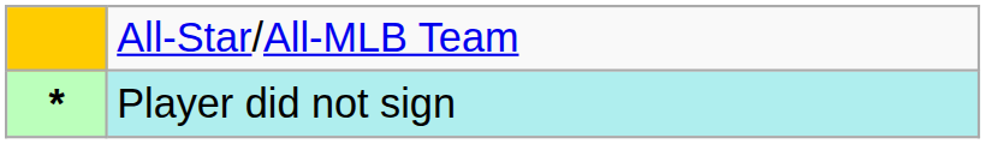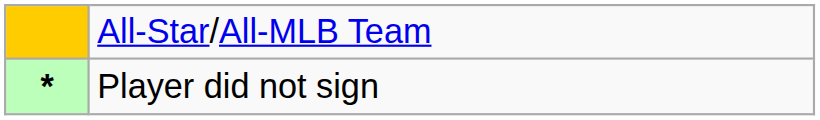* | column 2: paleturquoise background -> no background
